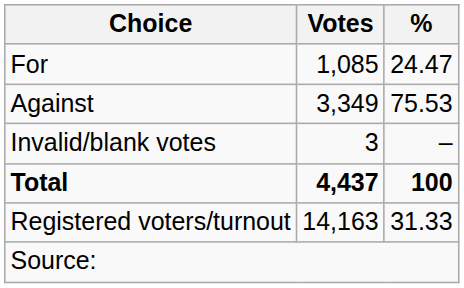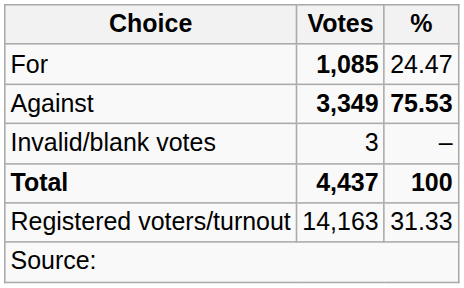For | Votes: normal -> bold
Against | Votes: normal -> bold
Against | %: normal -> bold
